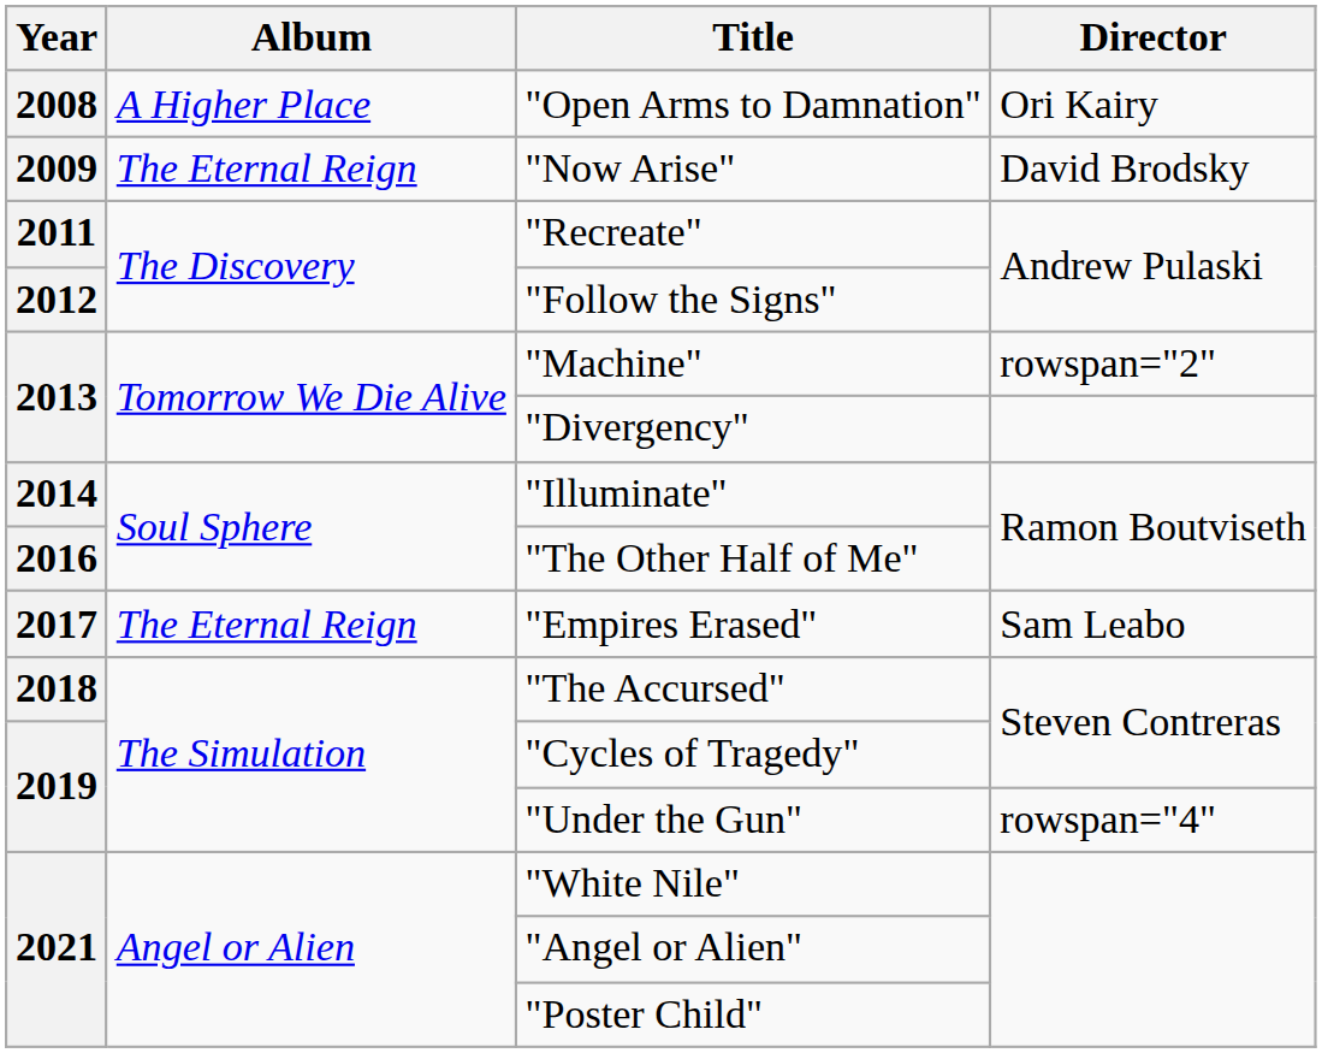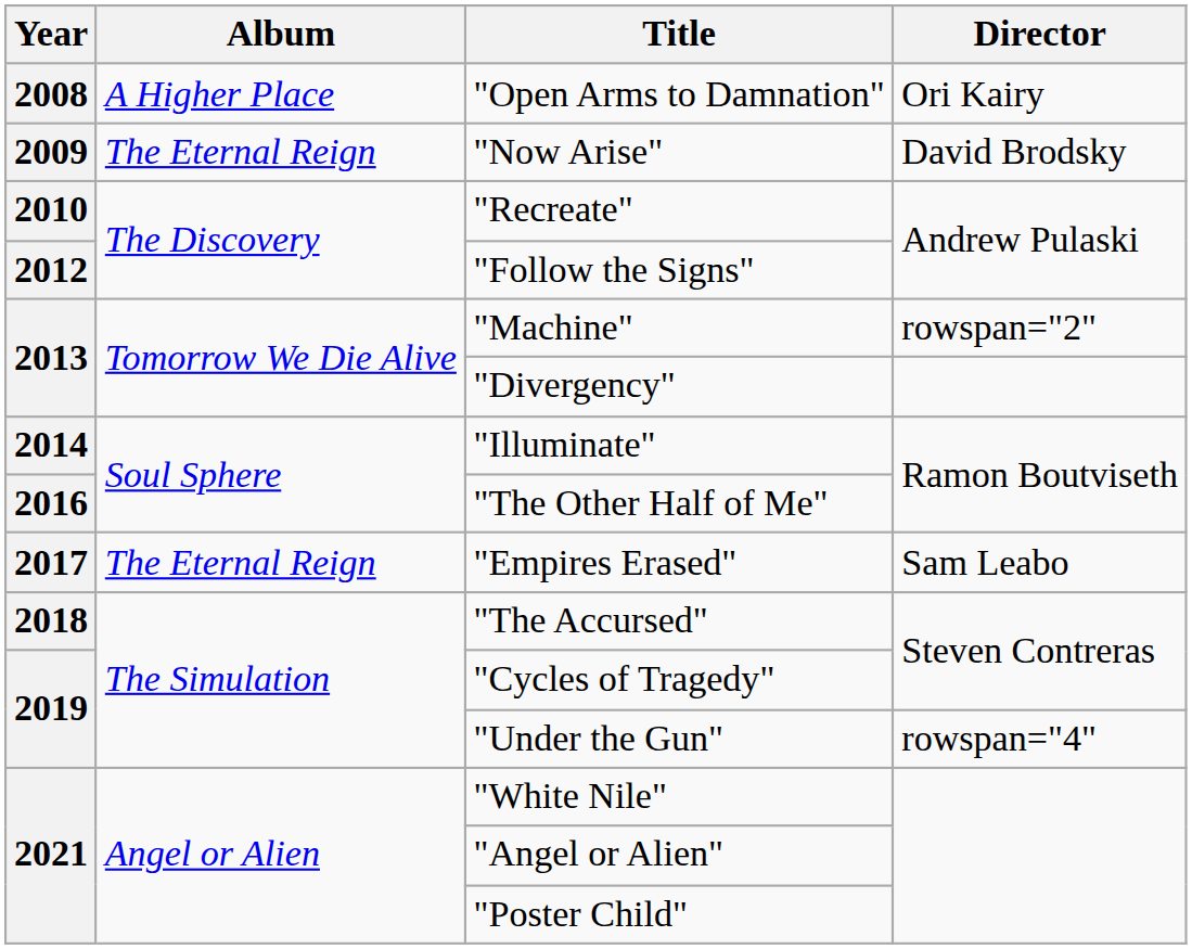"Recreate" | Year: 2011 -> 2010
